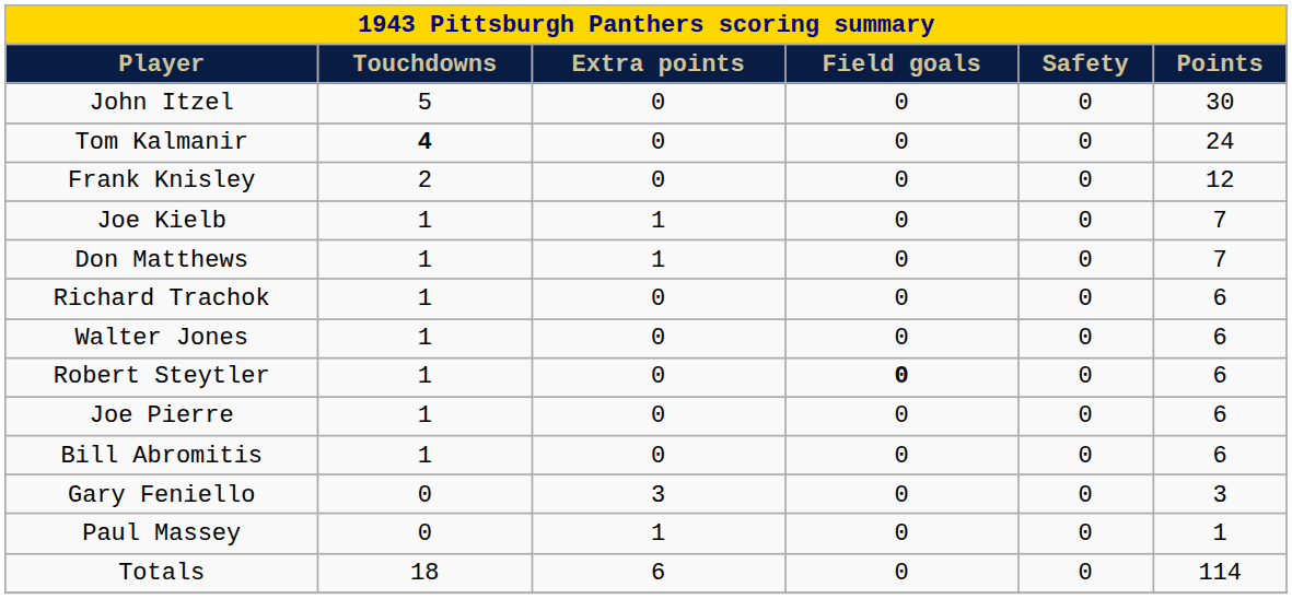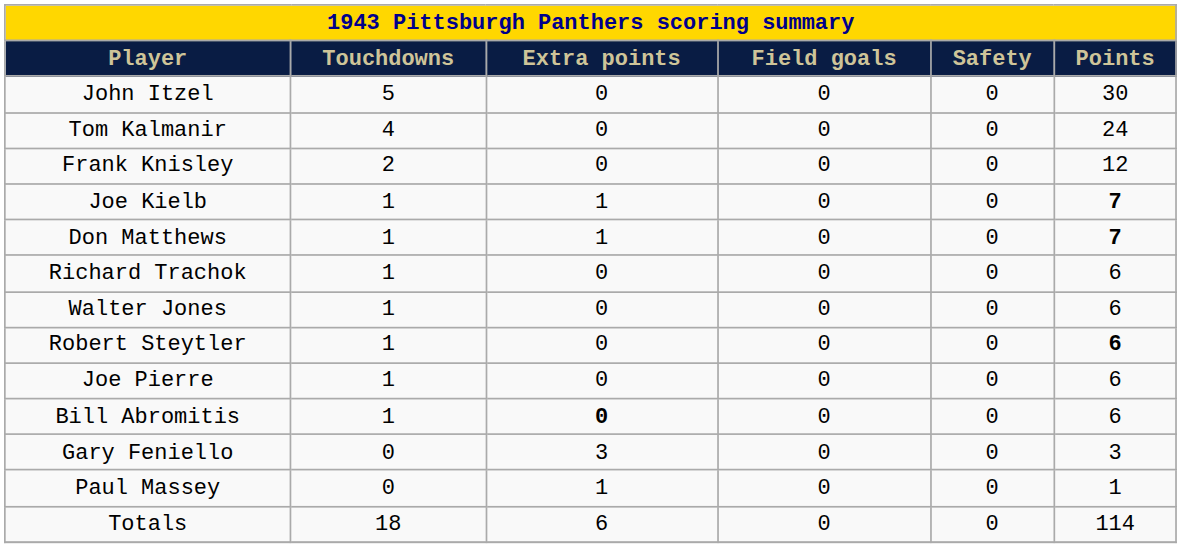Tom Kalmanir | Touchdowns: bold -> normal
Joe Kielb | Points: normal -> bold
Don Matthews | Points: normal -> bold
Robert Steytler | Field goals: bold -> normal
Robert Steytler | Points: normal -> bold
Bill Abromitis | Extra points: normal -> bold
